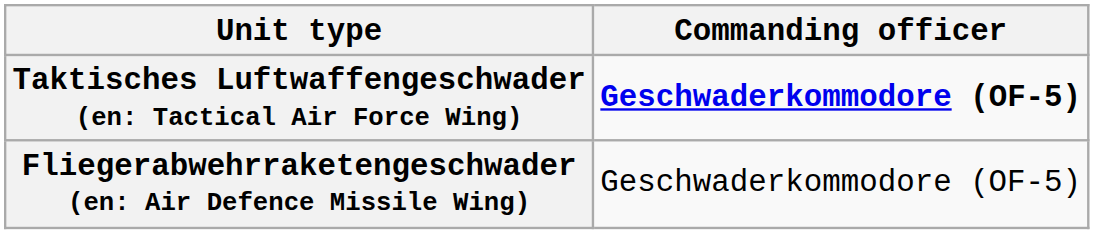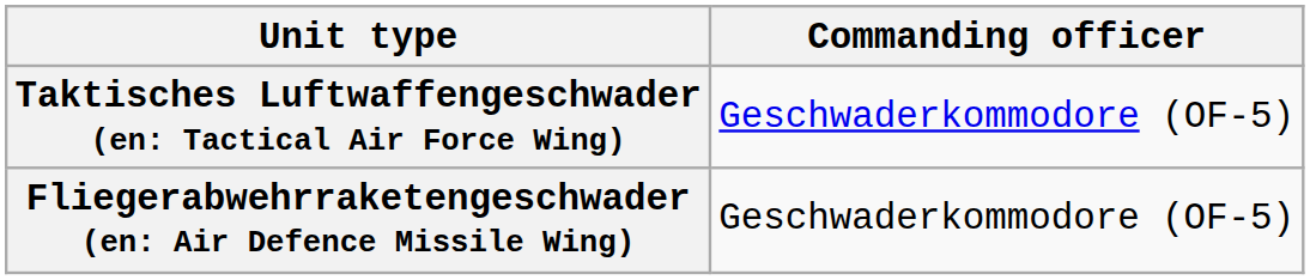row 2 | Commanding officer: bold -> normal
